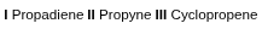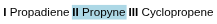I Propadiene | column 2: no background -> lightblue background
